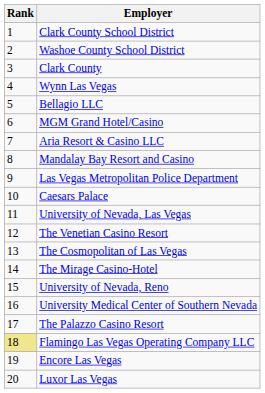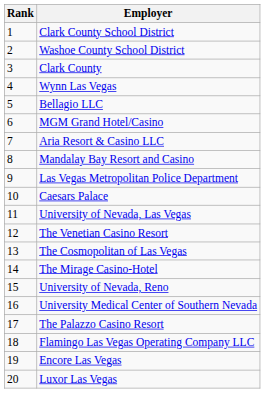Flamingo Las Vegas Operating Company LLC | Rank: khaki background -> no background
